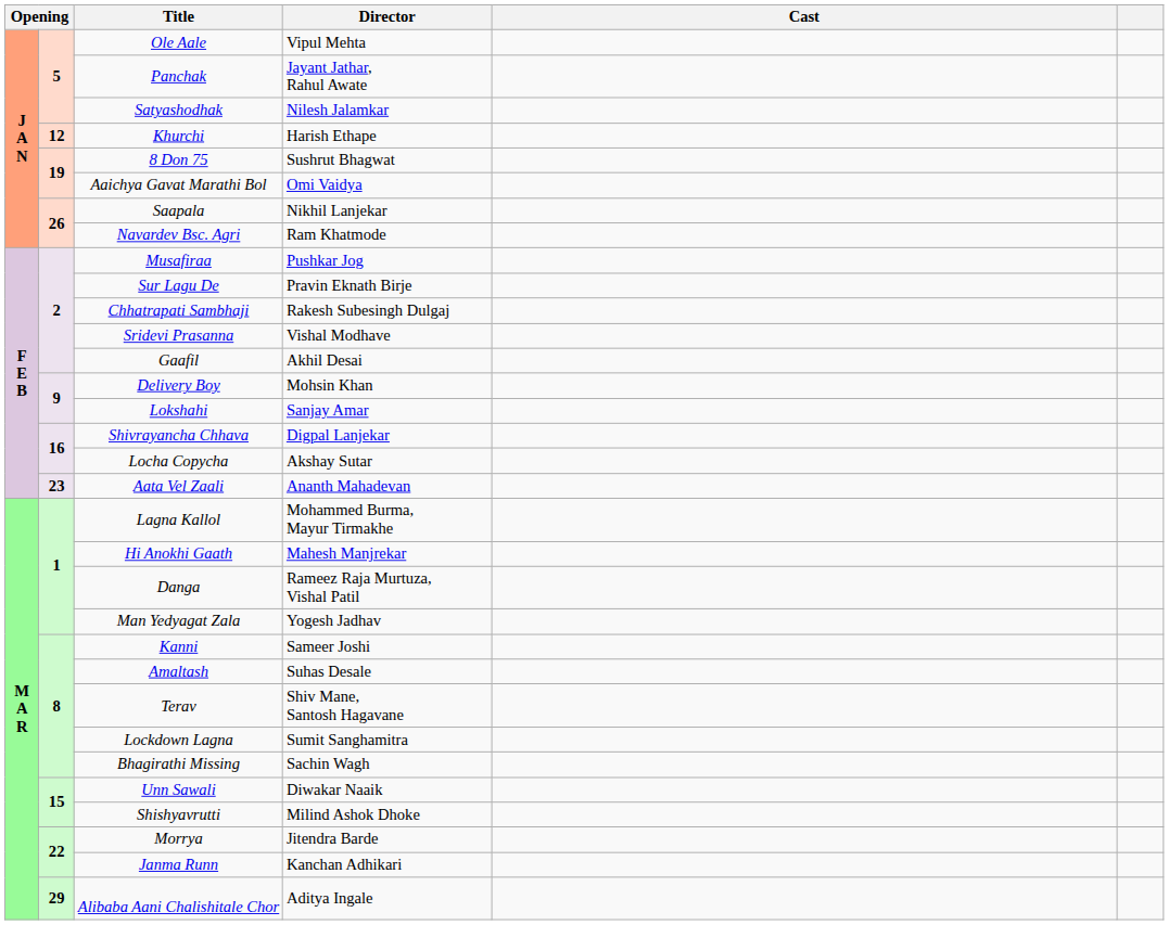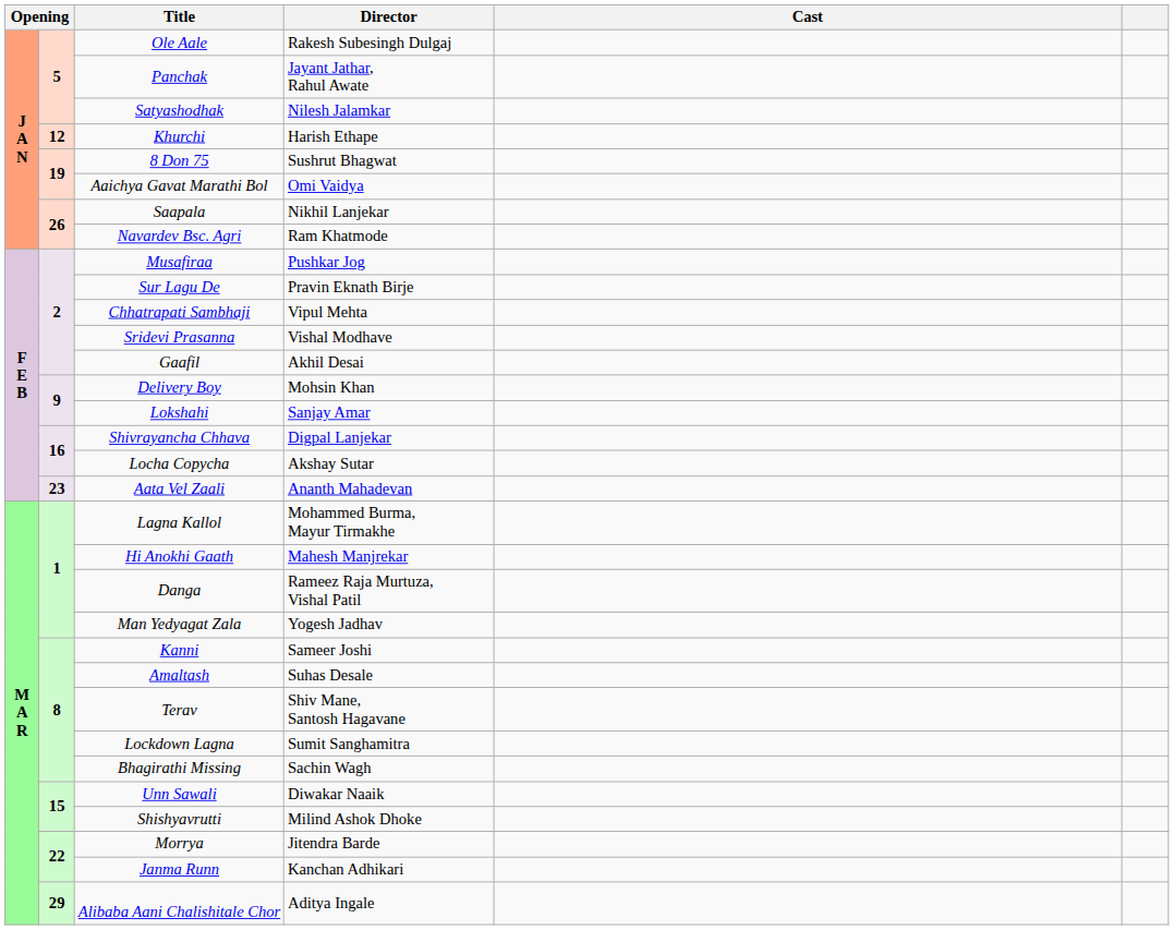Ole Aale | Director: Vipul Mehta -> Rakesh Subesingh Dulgaj
Chhatrapati Sambhaji | Director: Rakesh Subesingh Dulgaj -> Vipul Mehta
